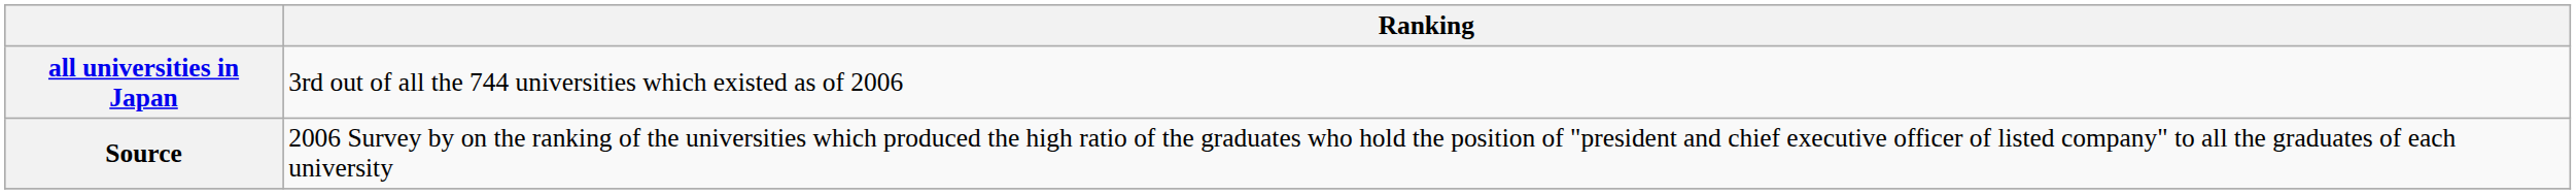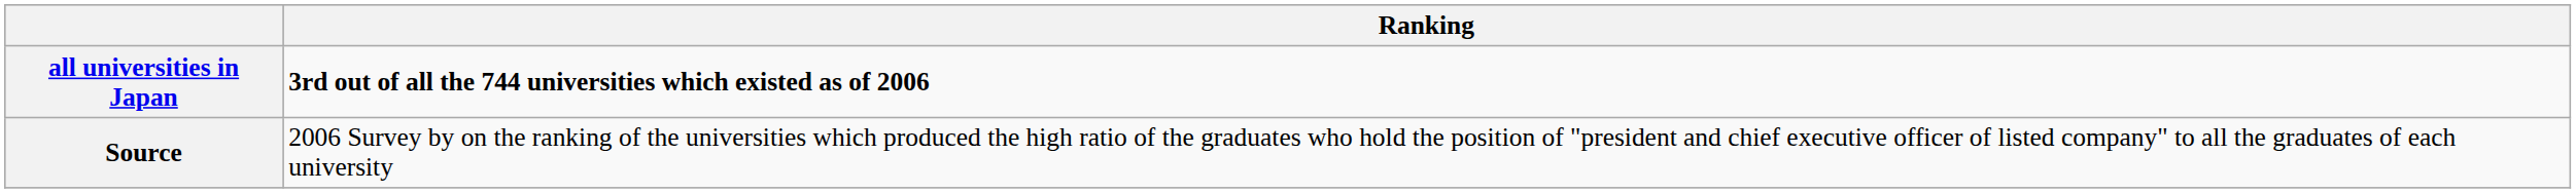row 2 | Ranking: normal -> bold
